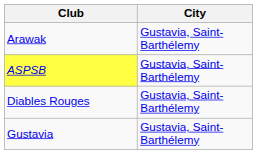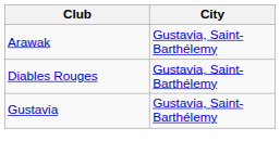- row: ASPSB | Gustavia, Saint-Barthélemy
